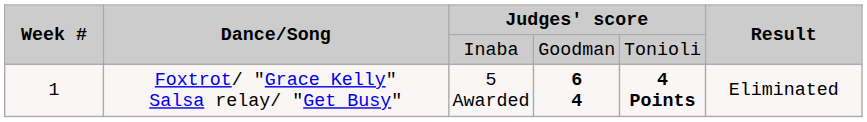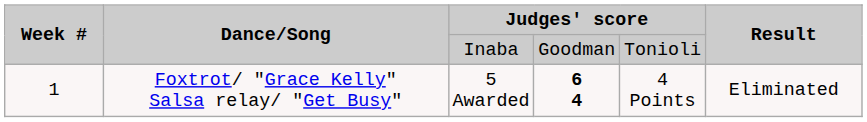1 | column 5: bold -> normal
